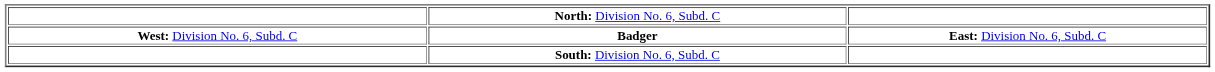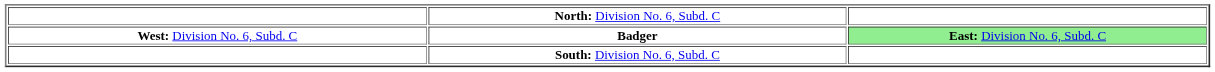West: Division No. 6, Subd. C | column 3: no background -> lightgreen background
